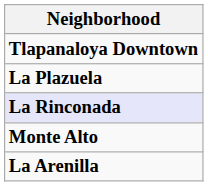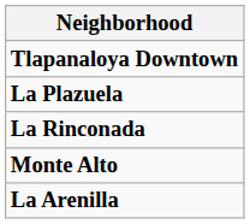row 4 | column 1: lavender background -> no background
